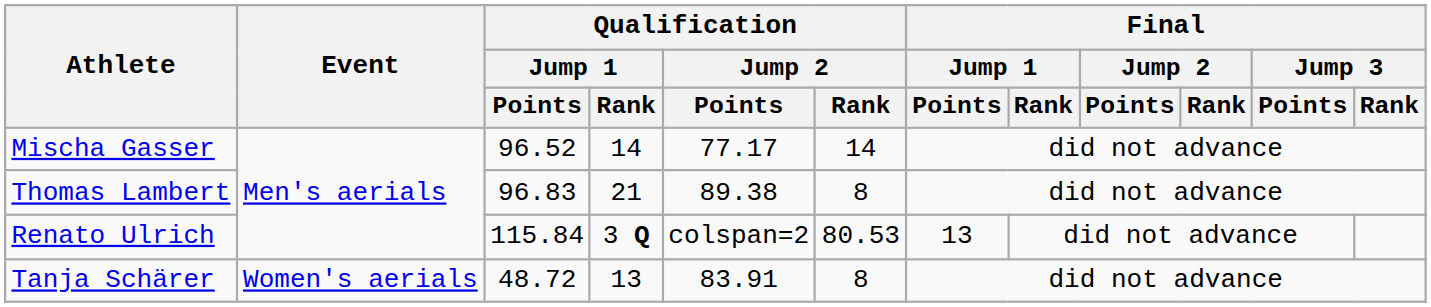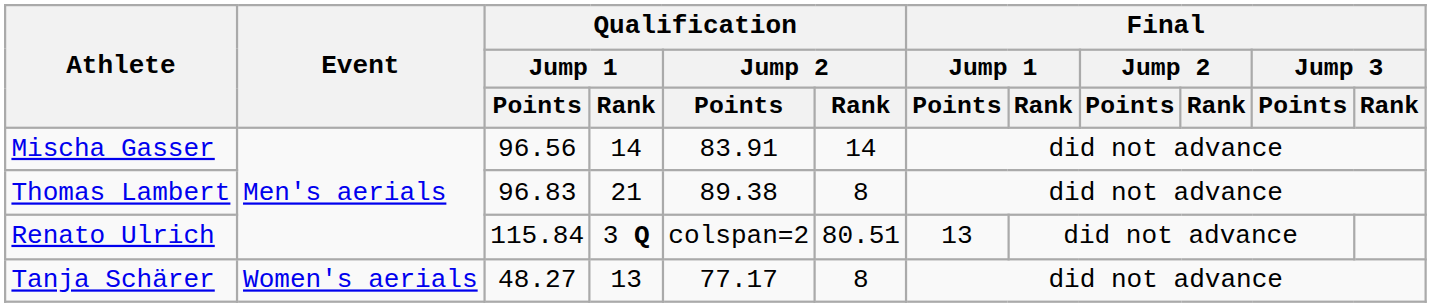Mischa Gasser | Qualification / Jump 1 / Points: 96.52 -> 96.56
Mischa Gasser | Qualification / Jump 2 / Points: 77.17 -> 83.91
Renato Ulrich | Qualification / Jump 2 / Rank: 80.53 -> 80.51
Tanja Schärer | Qualification / Jump 1 / Points: 48.72 -> 48.27
Tanja Schärer | Qualification / Jump 2 / Points: 83.91 -> 77.17
